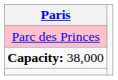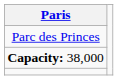Parc des Princes | Paris: pink background -> no background
